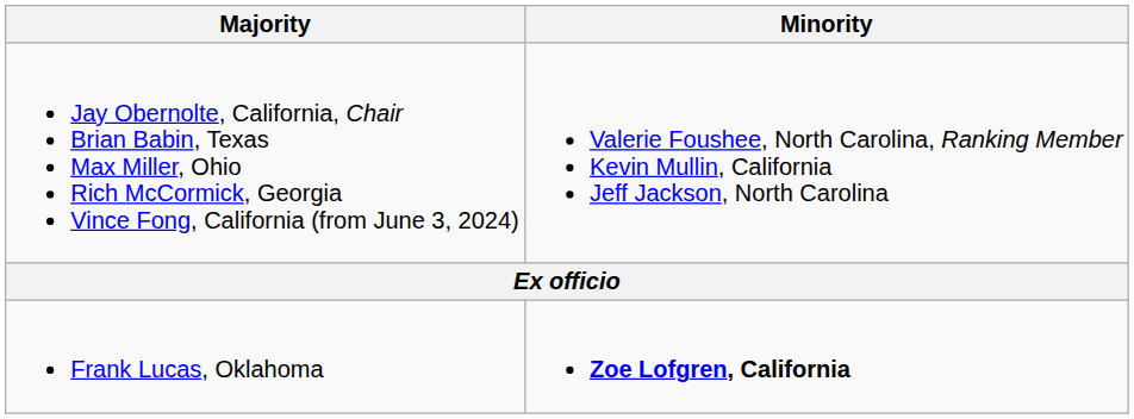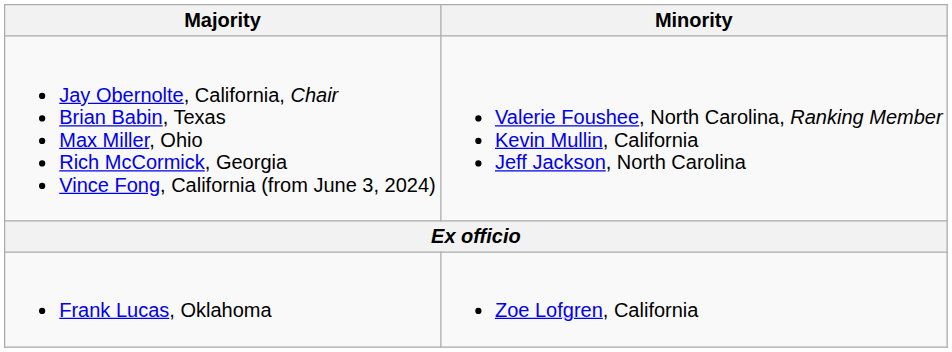Frank Lucas, Oklahoma | Minority: bold -> normal
